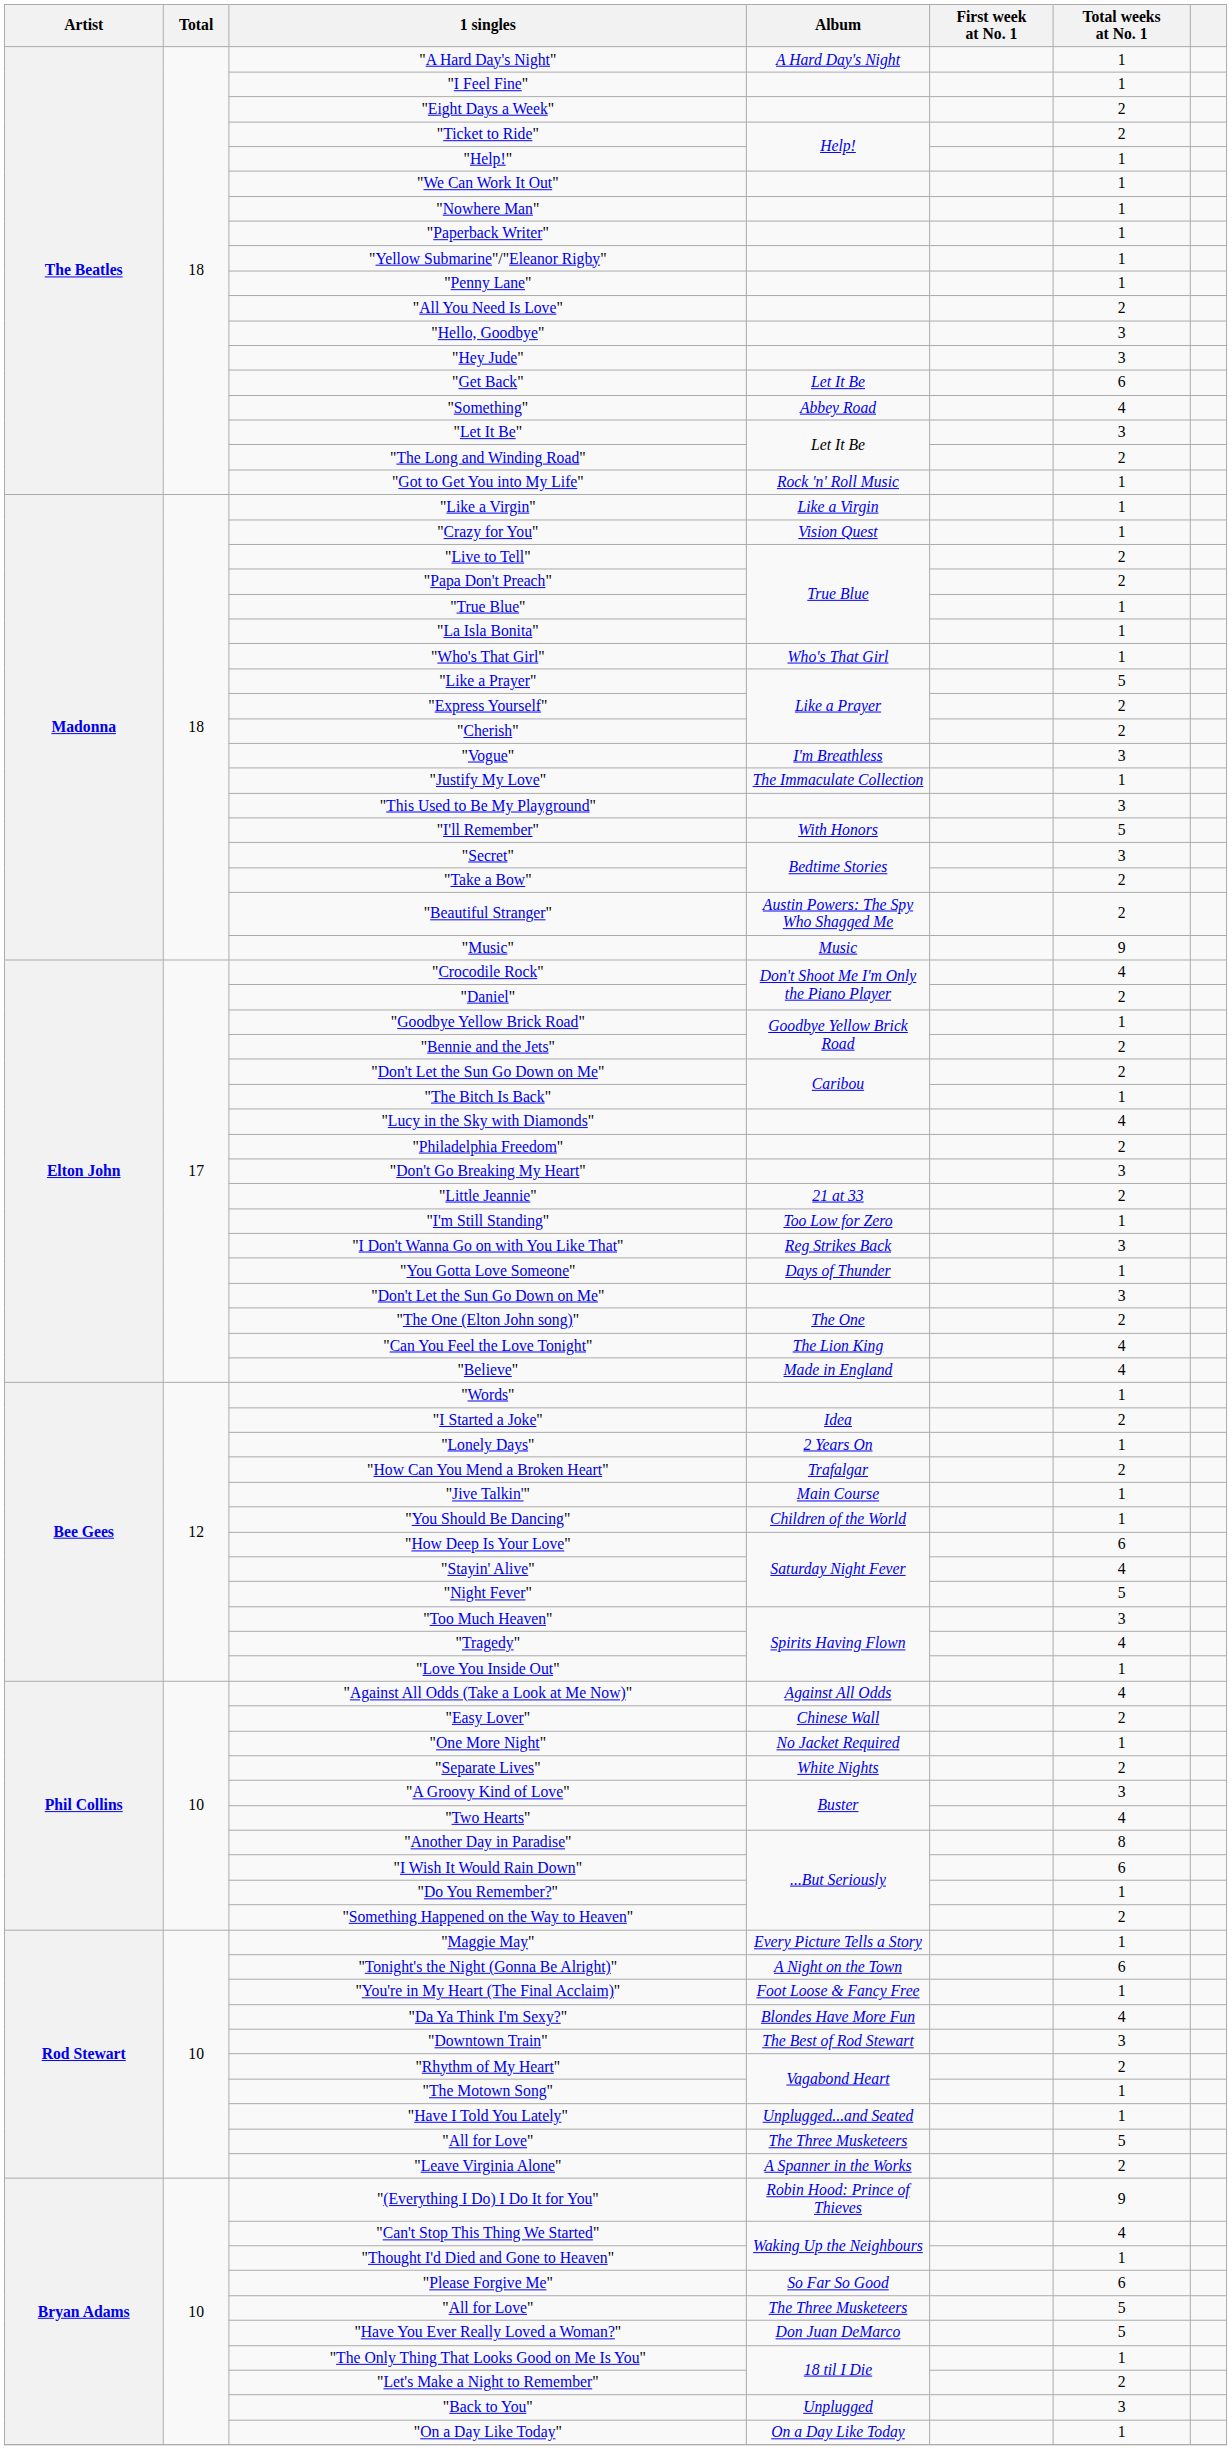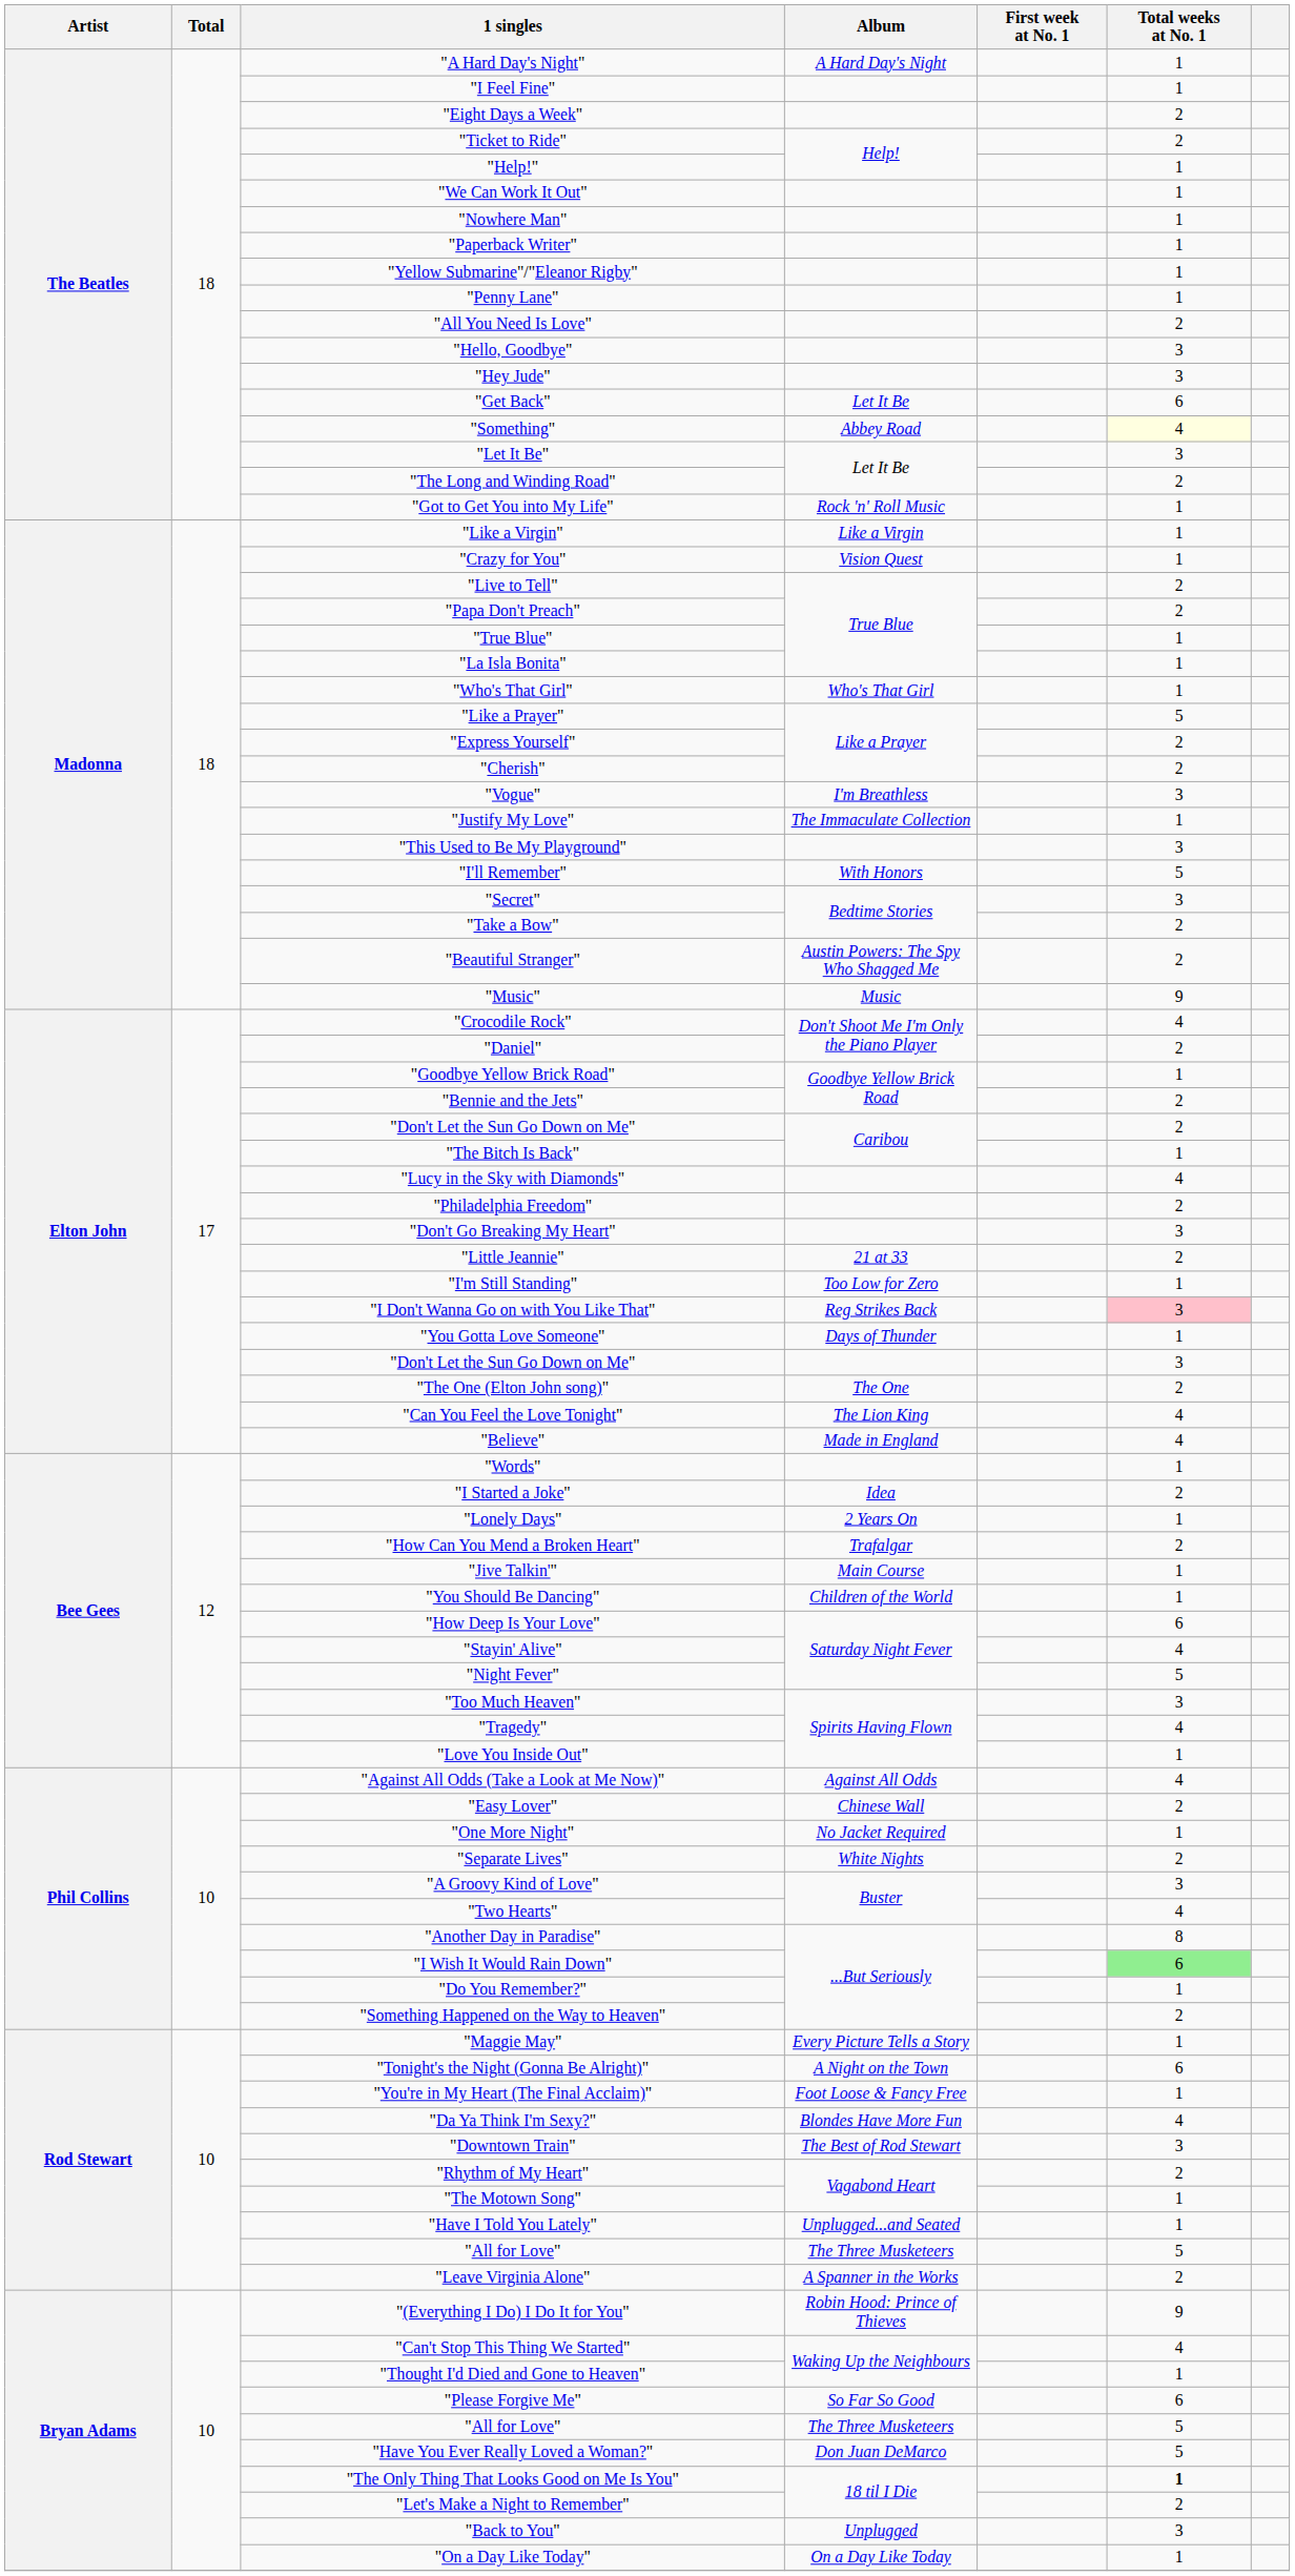"Something" | Total weeks at No. 1: no background -> lightyellow background
"I Don't Wanna Go on with You Like That" | Total weeks at No. 1: no background -> pink background
"I Wish It Would Rain Down" | Total weeks at No. 1: no background -> lightgreen background
"The Only Thing That Looks Good on Me Is You" | Total weeks at No. 1: normal -> bold
